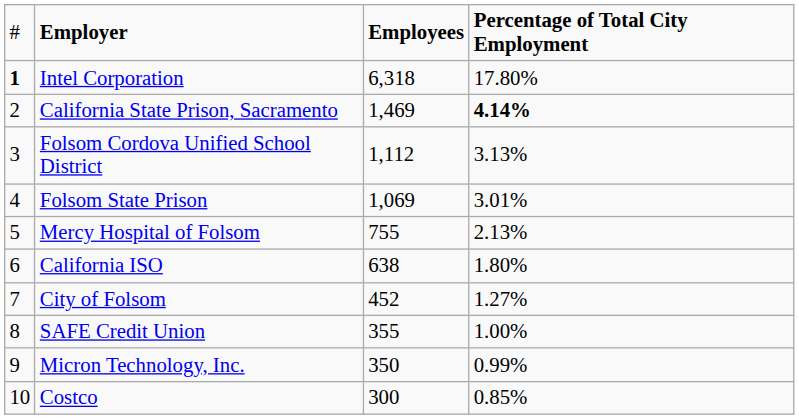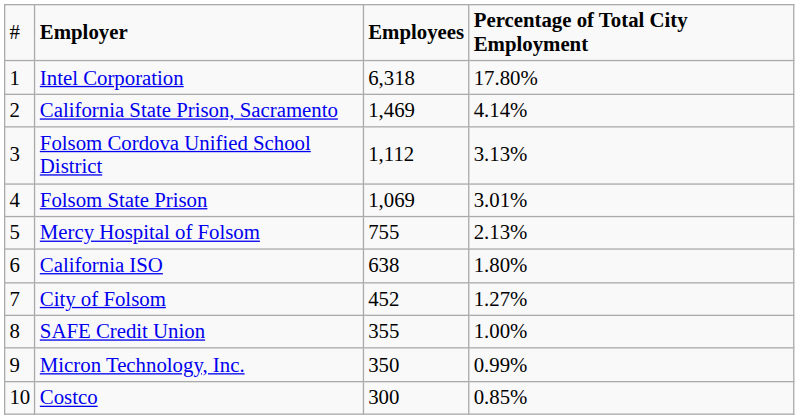Intel Corporation | column 1: bold -> normal
California State Prison, Sacramento | column 4: bold -> normal
